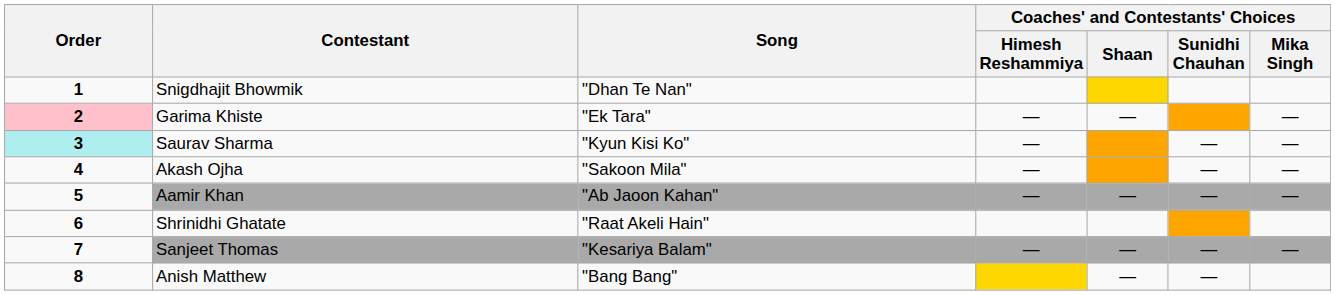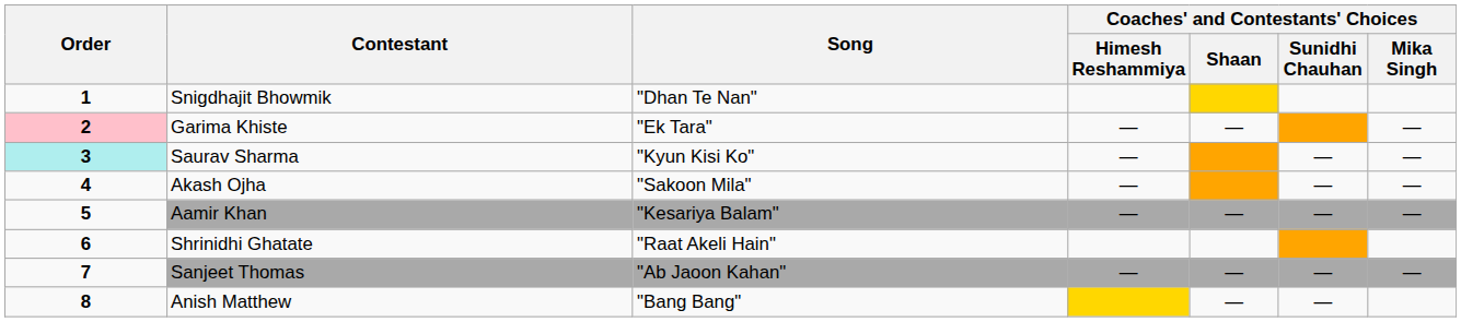Aamir Khan | Song: "Ab Jaoon Kahan" -> "Kesariya Balam"
Sanjeet Thomas | Song: "Kesariya Balam" -> "Ab Jaoon Kahan"
